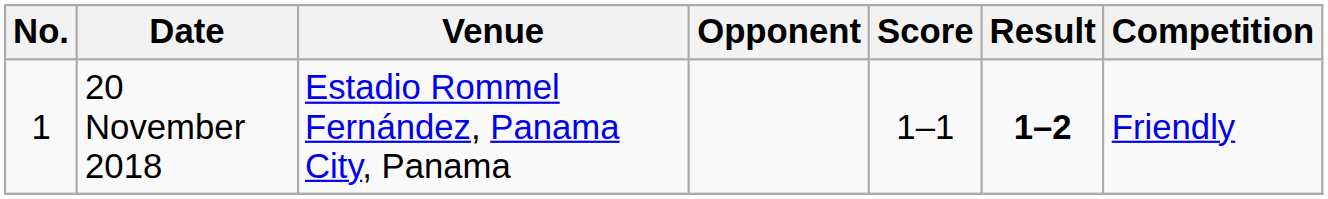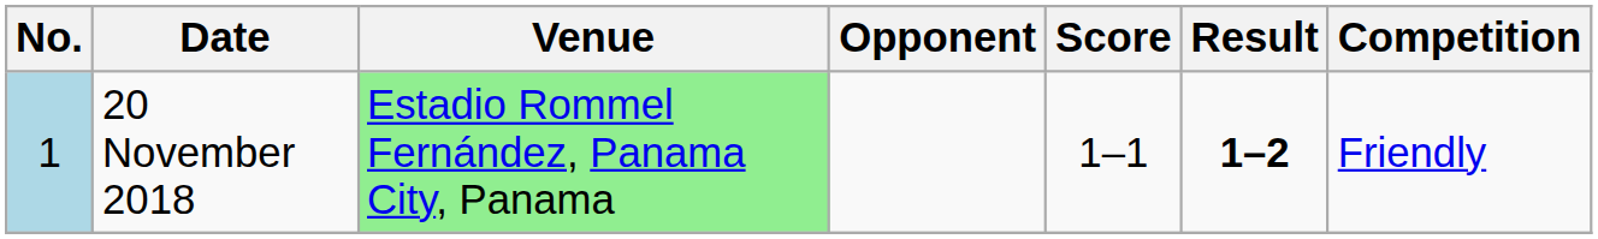20 November 2018 | No.: no background -> lightblue background
20 November 2018 | Venue: no background -> lightgreen background
